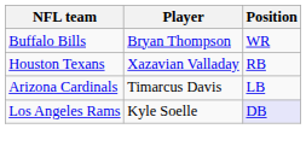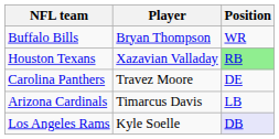Houston Texans | Position: no background -> lightgreen background
+ row: Carolina Panthers | Travez Moore | DE
